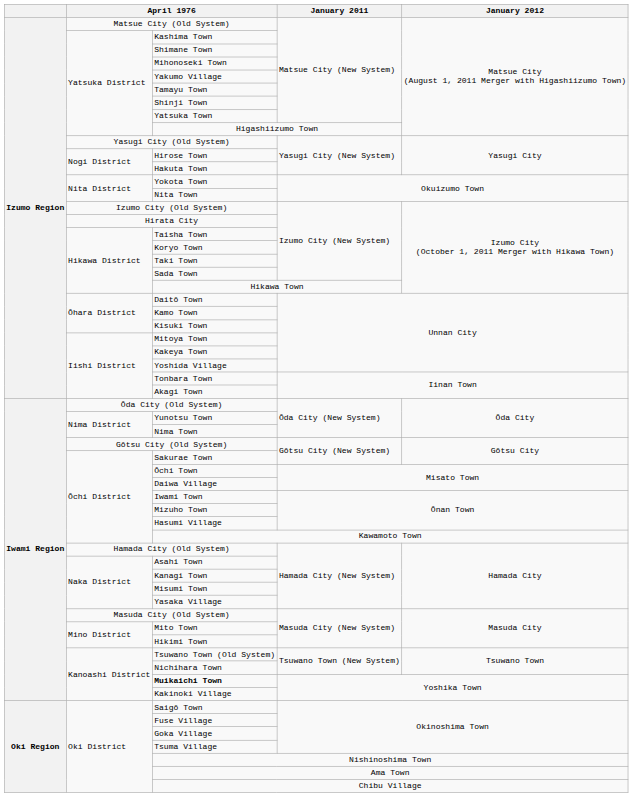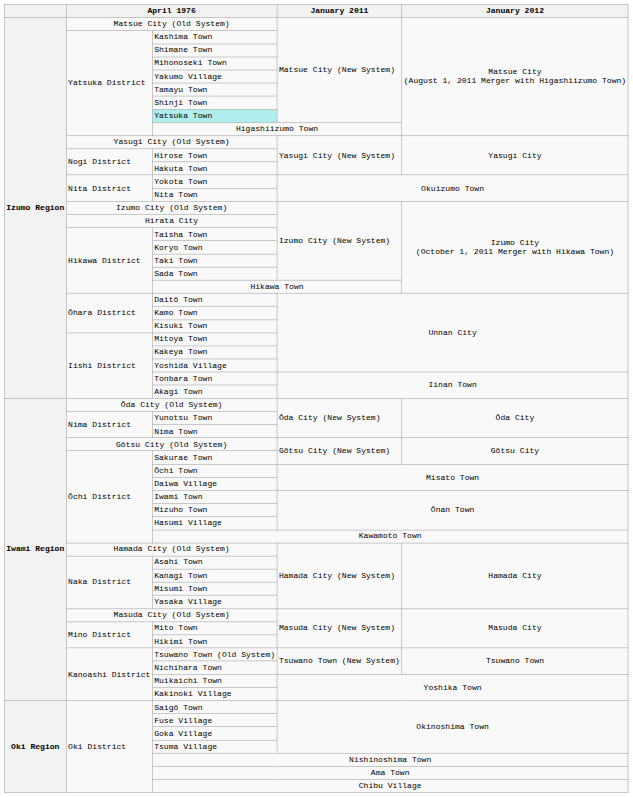Yatsuka Town | column 3: no background -> paleturquoise background
Muikaichi Town | column 3: bold -> normal
